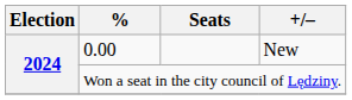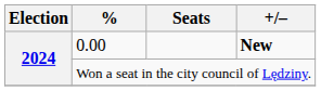0.00 | +/–: normal -> bold
